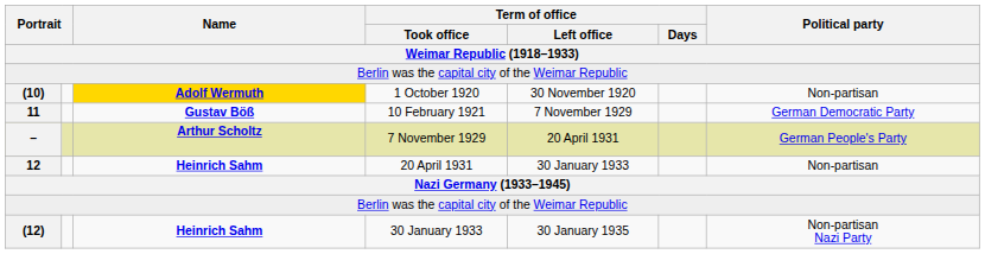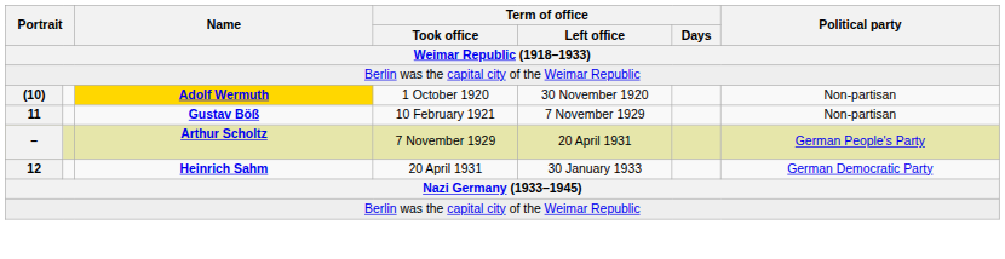11 | Political party: German Democratic Party -> Non-partisan
12 | Political party: Non-partisan -> German Democratic Party
- row: (12) | Heinrich Sahm | 30 January 1933 | 30 January 1935 | Non-partisan Nazi Party
